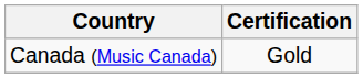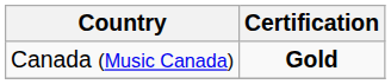Canada (Music Canada) | Certification: normal -> bold
